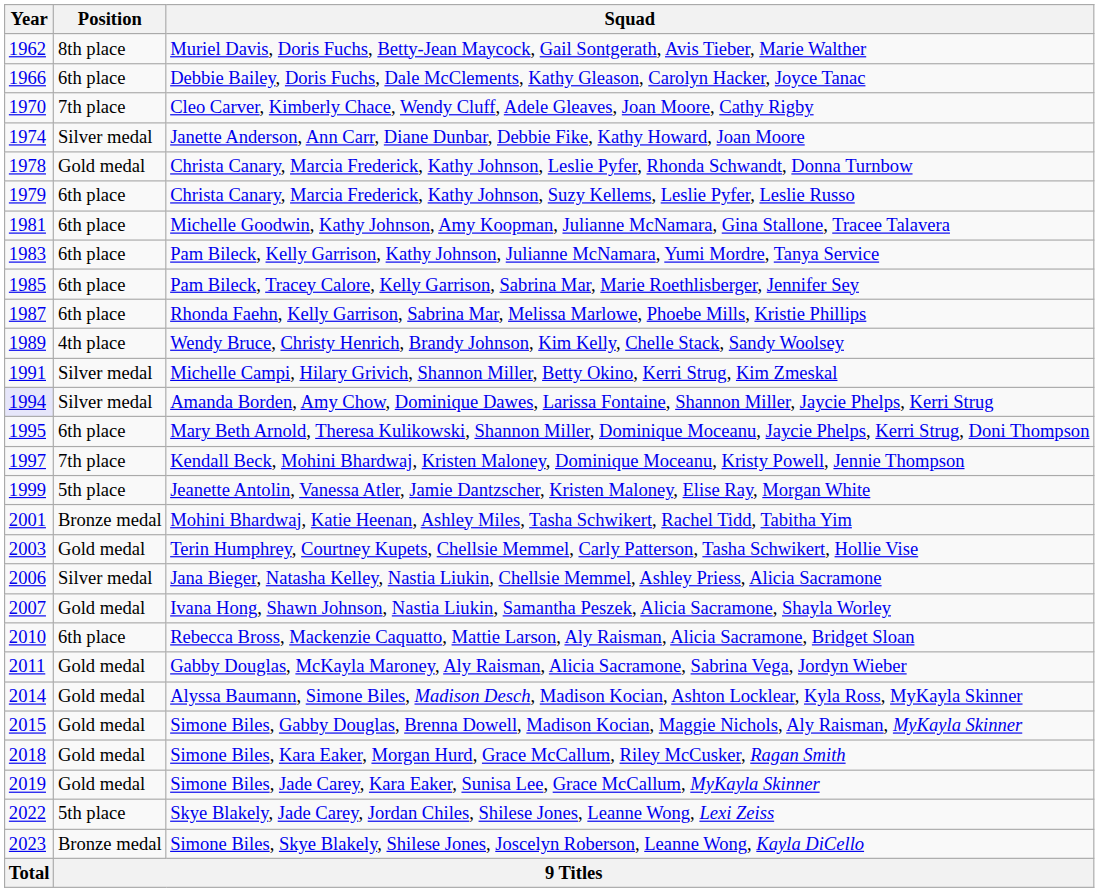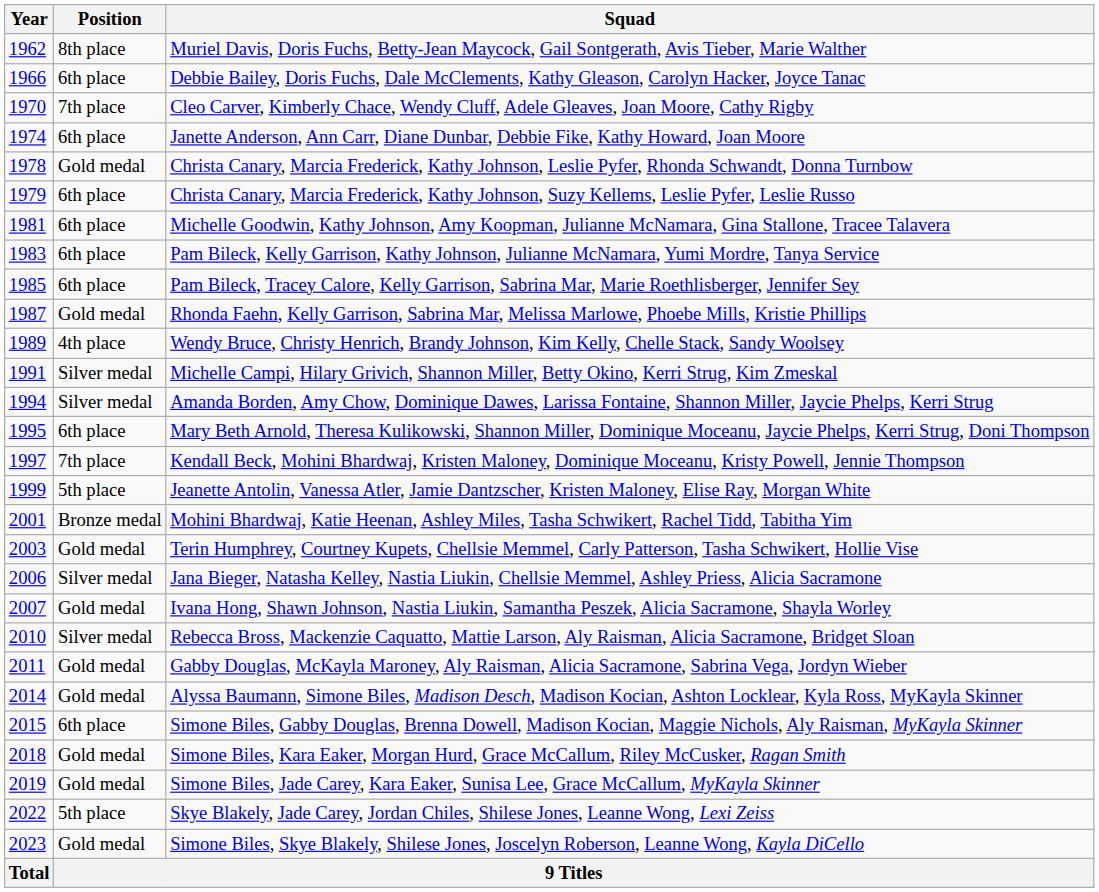row 5 | Position: Silver medal -> 6th place
row 11 | Position: 6th place -> Gold medal
row 14 | Year: lavender background -> no background
row 22 | Position: 6th place -> Silver medal
row 25 | Position: Gold medal -> 6th place
row 29 | Position: Bronze medal -> Gold medal
